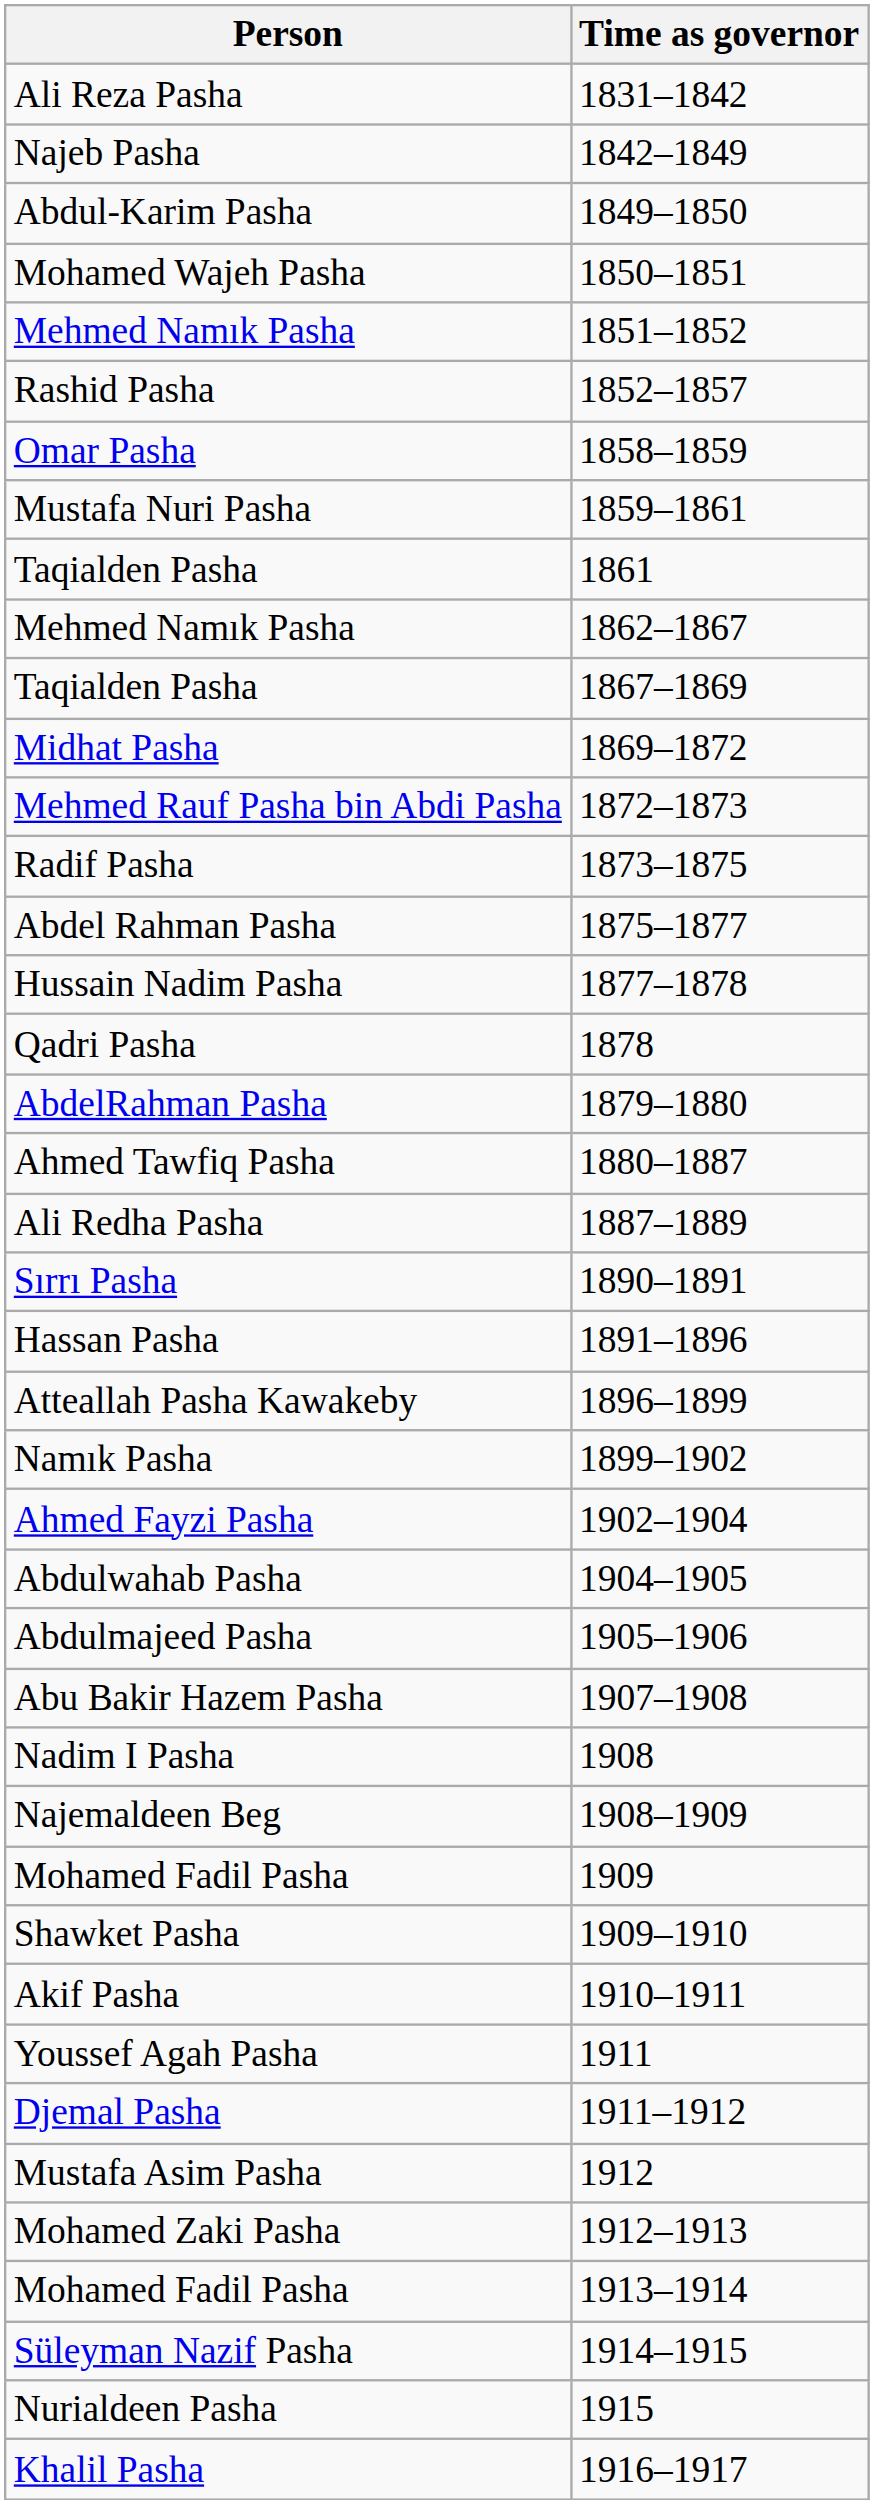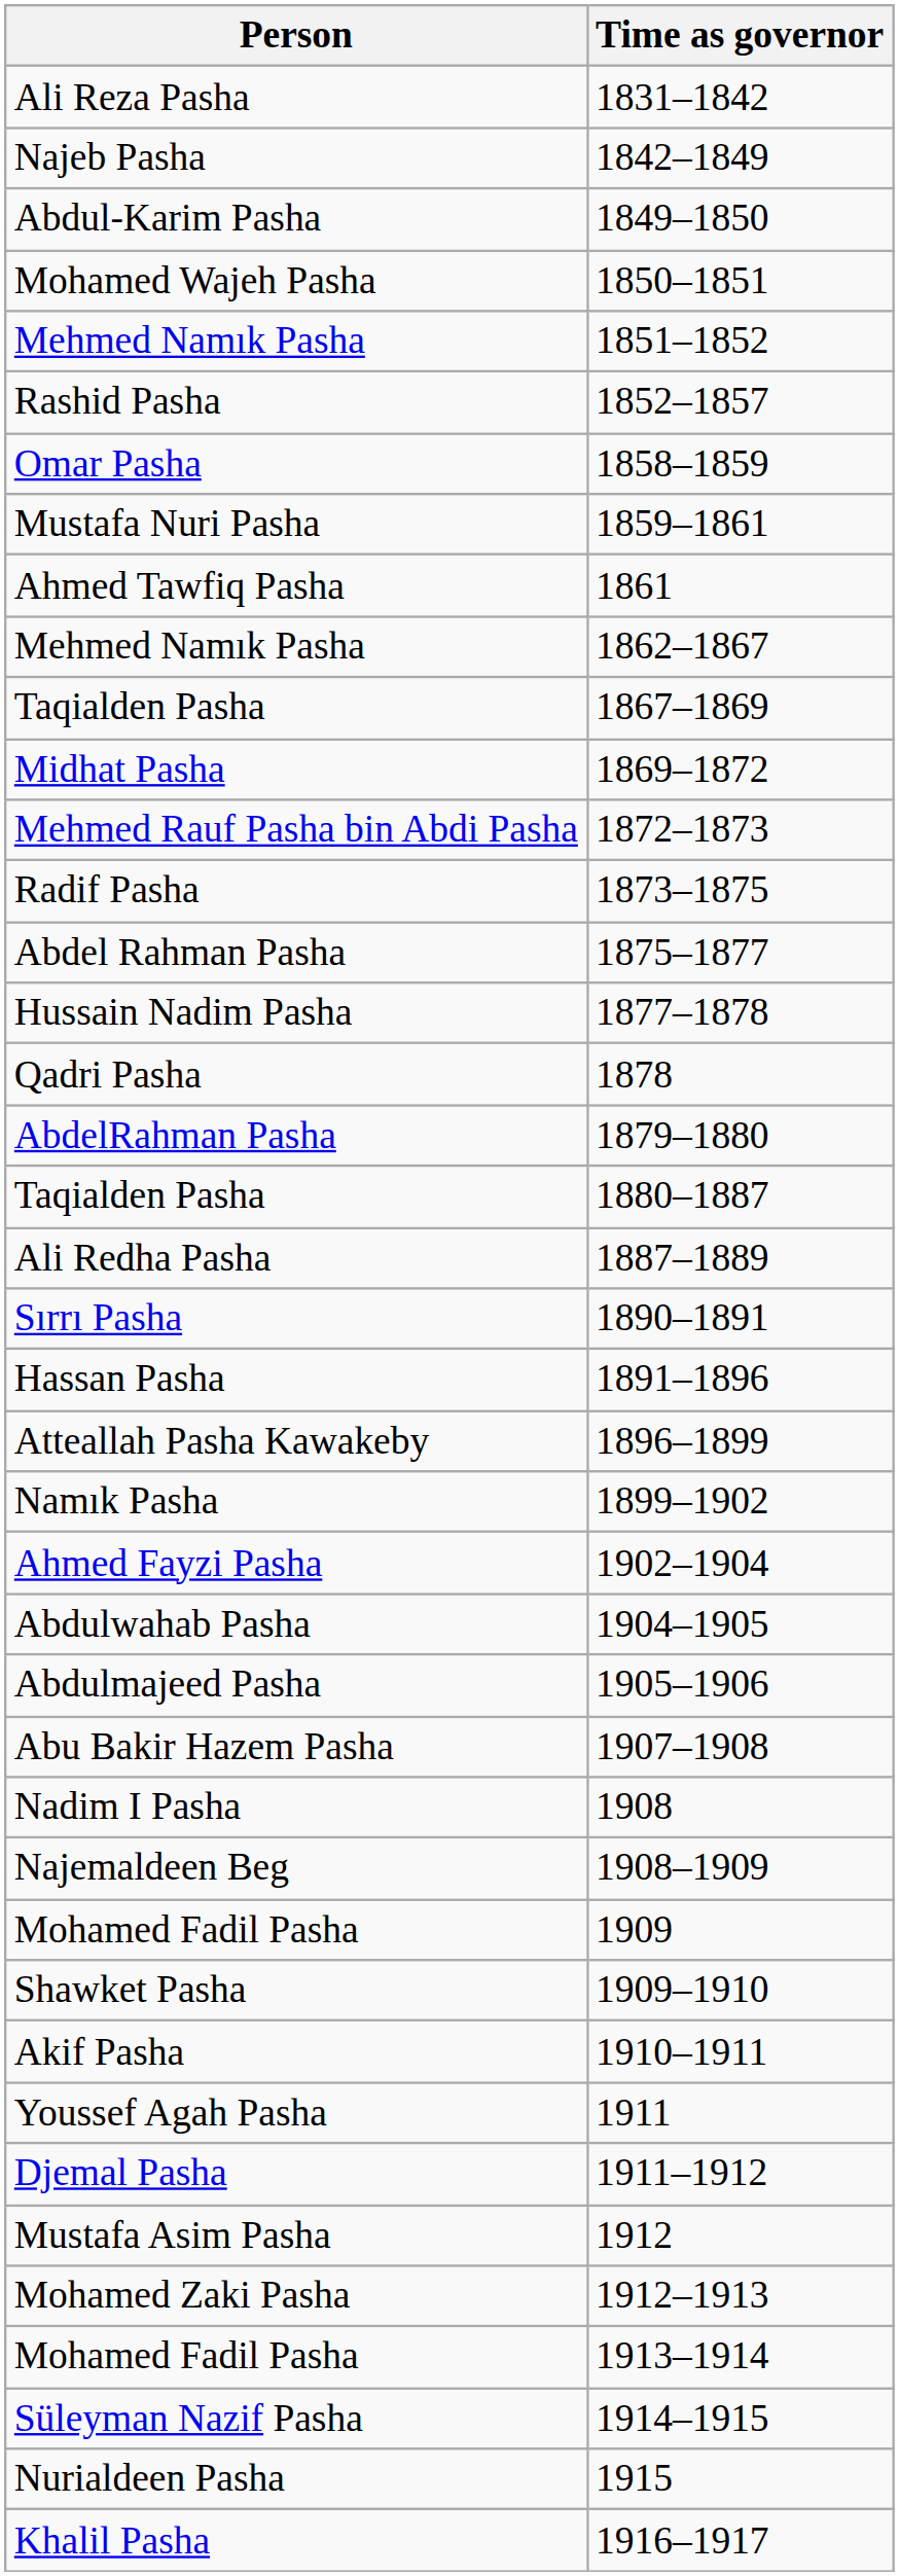row 10 | Person: Taqialden Pasha -> Ahmed Tawfiq Pasha
row 20 | Person: Ahmed Tawfiq Pasha -> Taqialden Pasha
